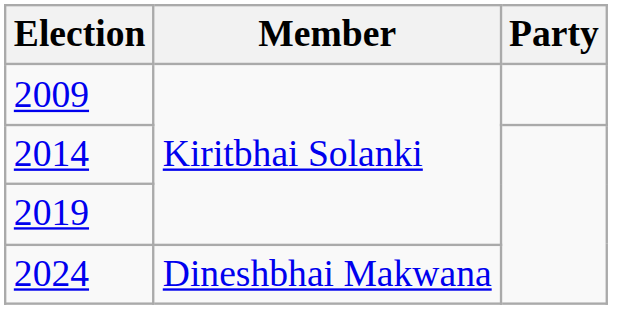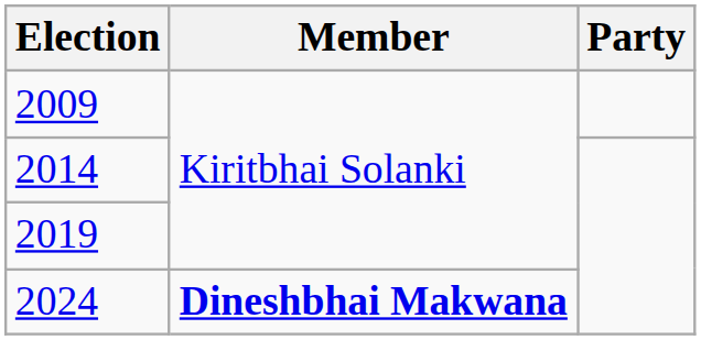2024 | Member: normal -> bold
